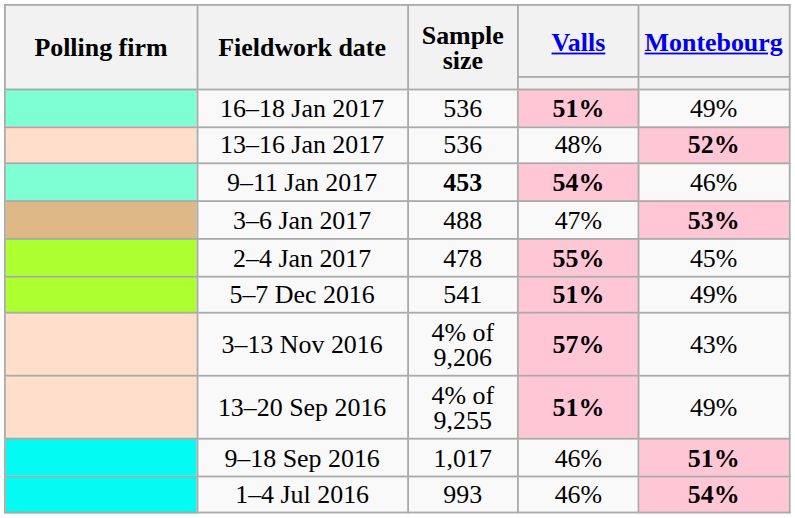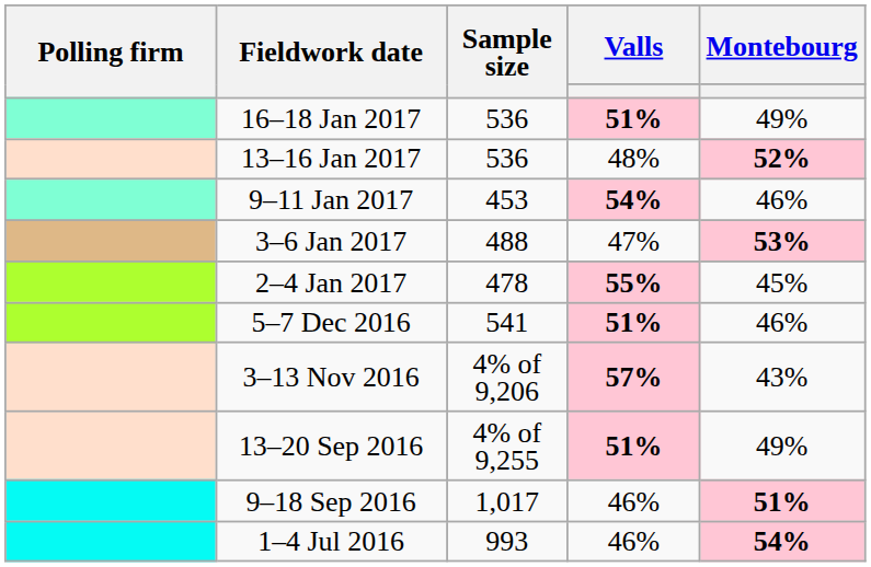9–11 Jan 2017 | Sample size: bold -> normal
5–7 Dec 2016 | Montebourg: 49% -> 46%
